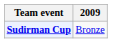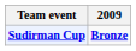Sudirman Cup | 2009: normal -> bold
